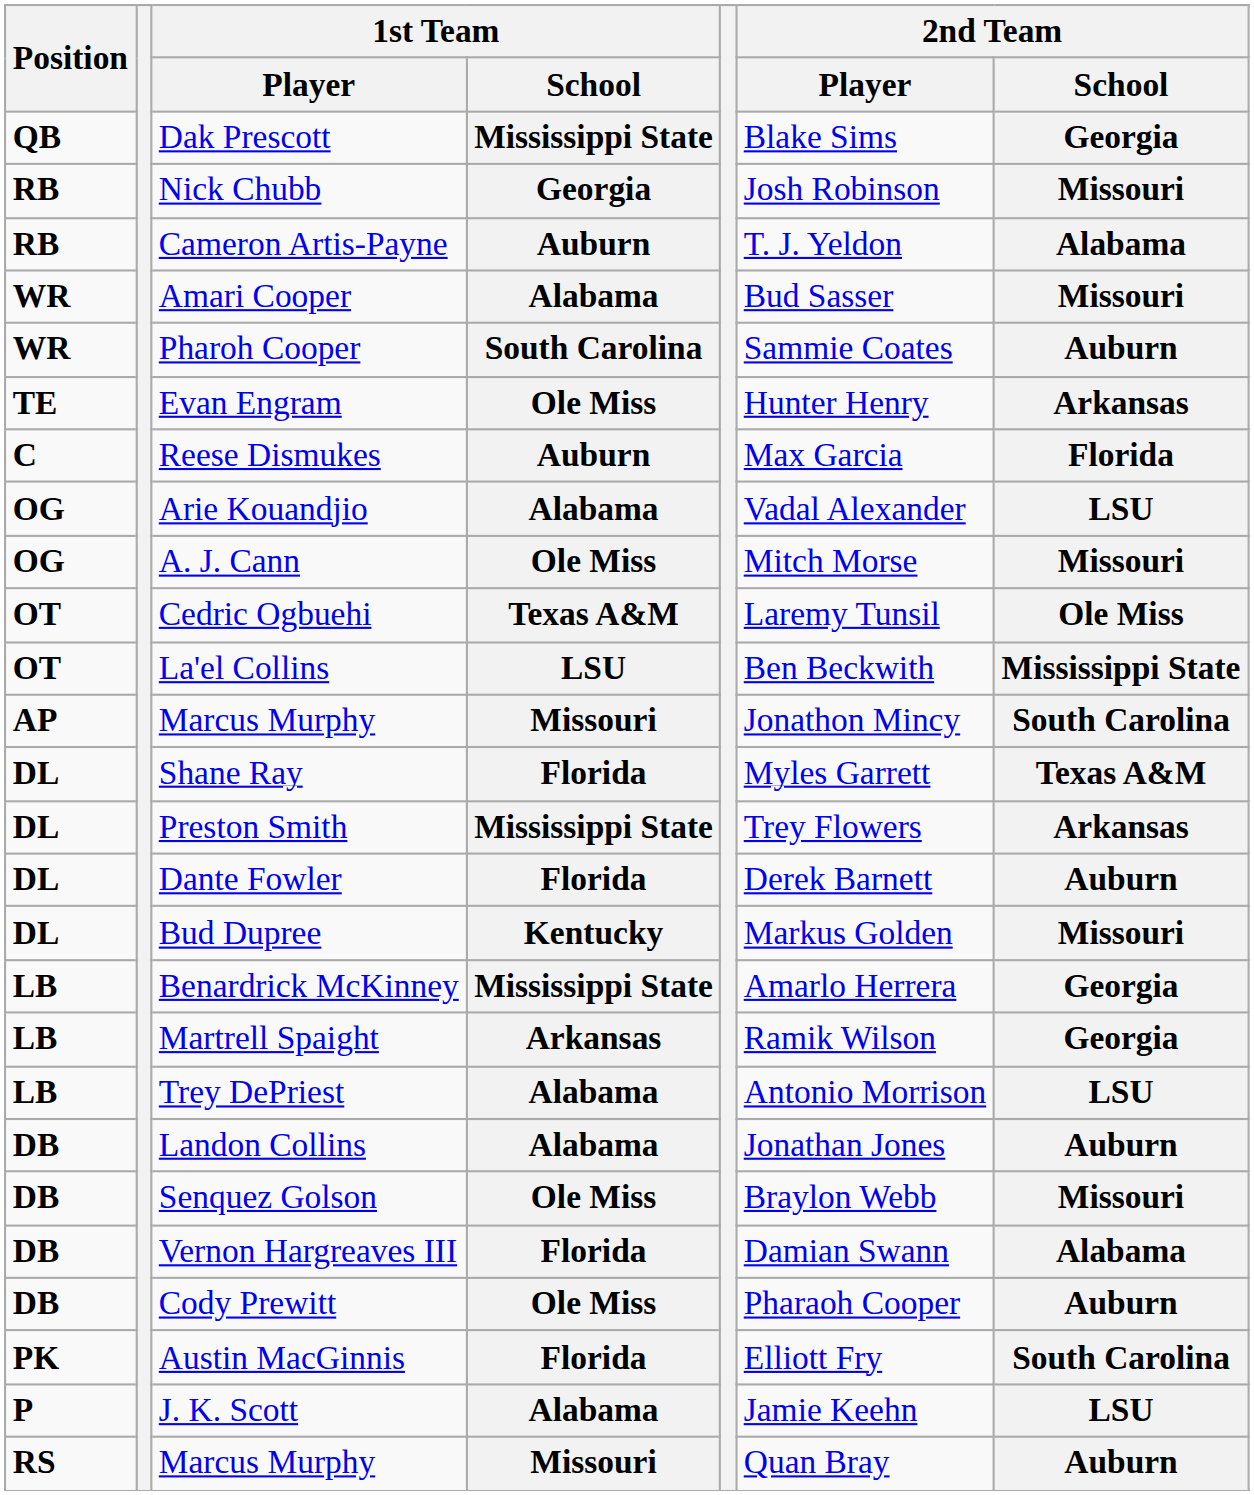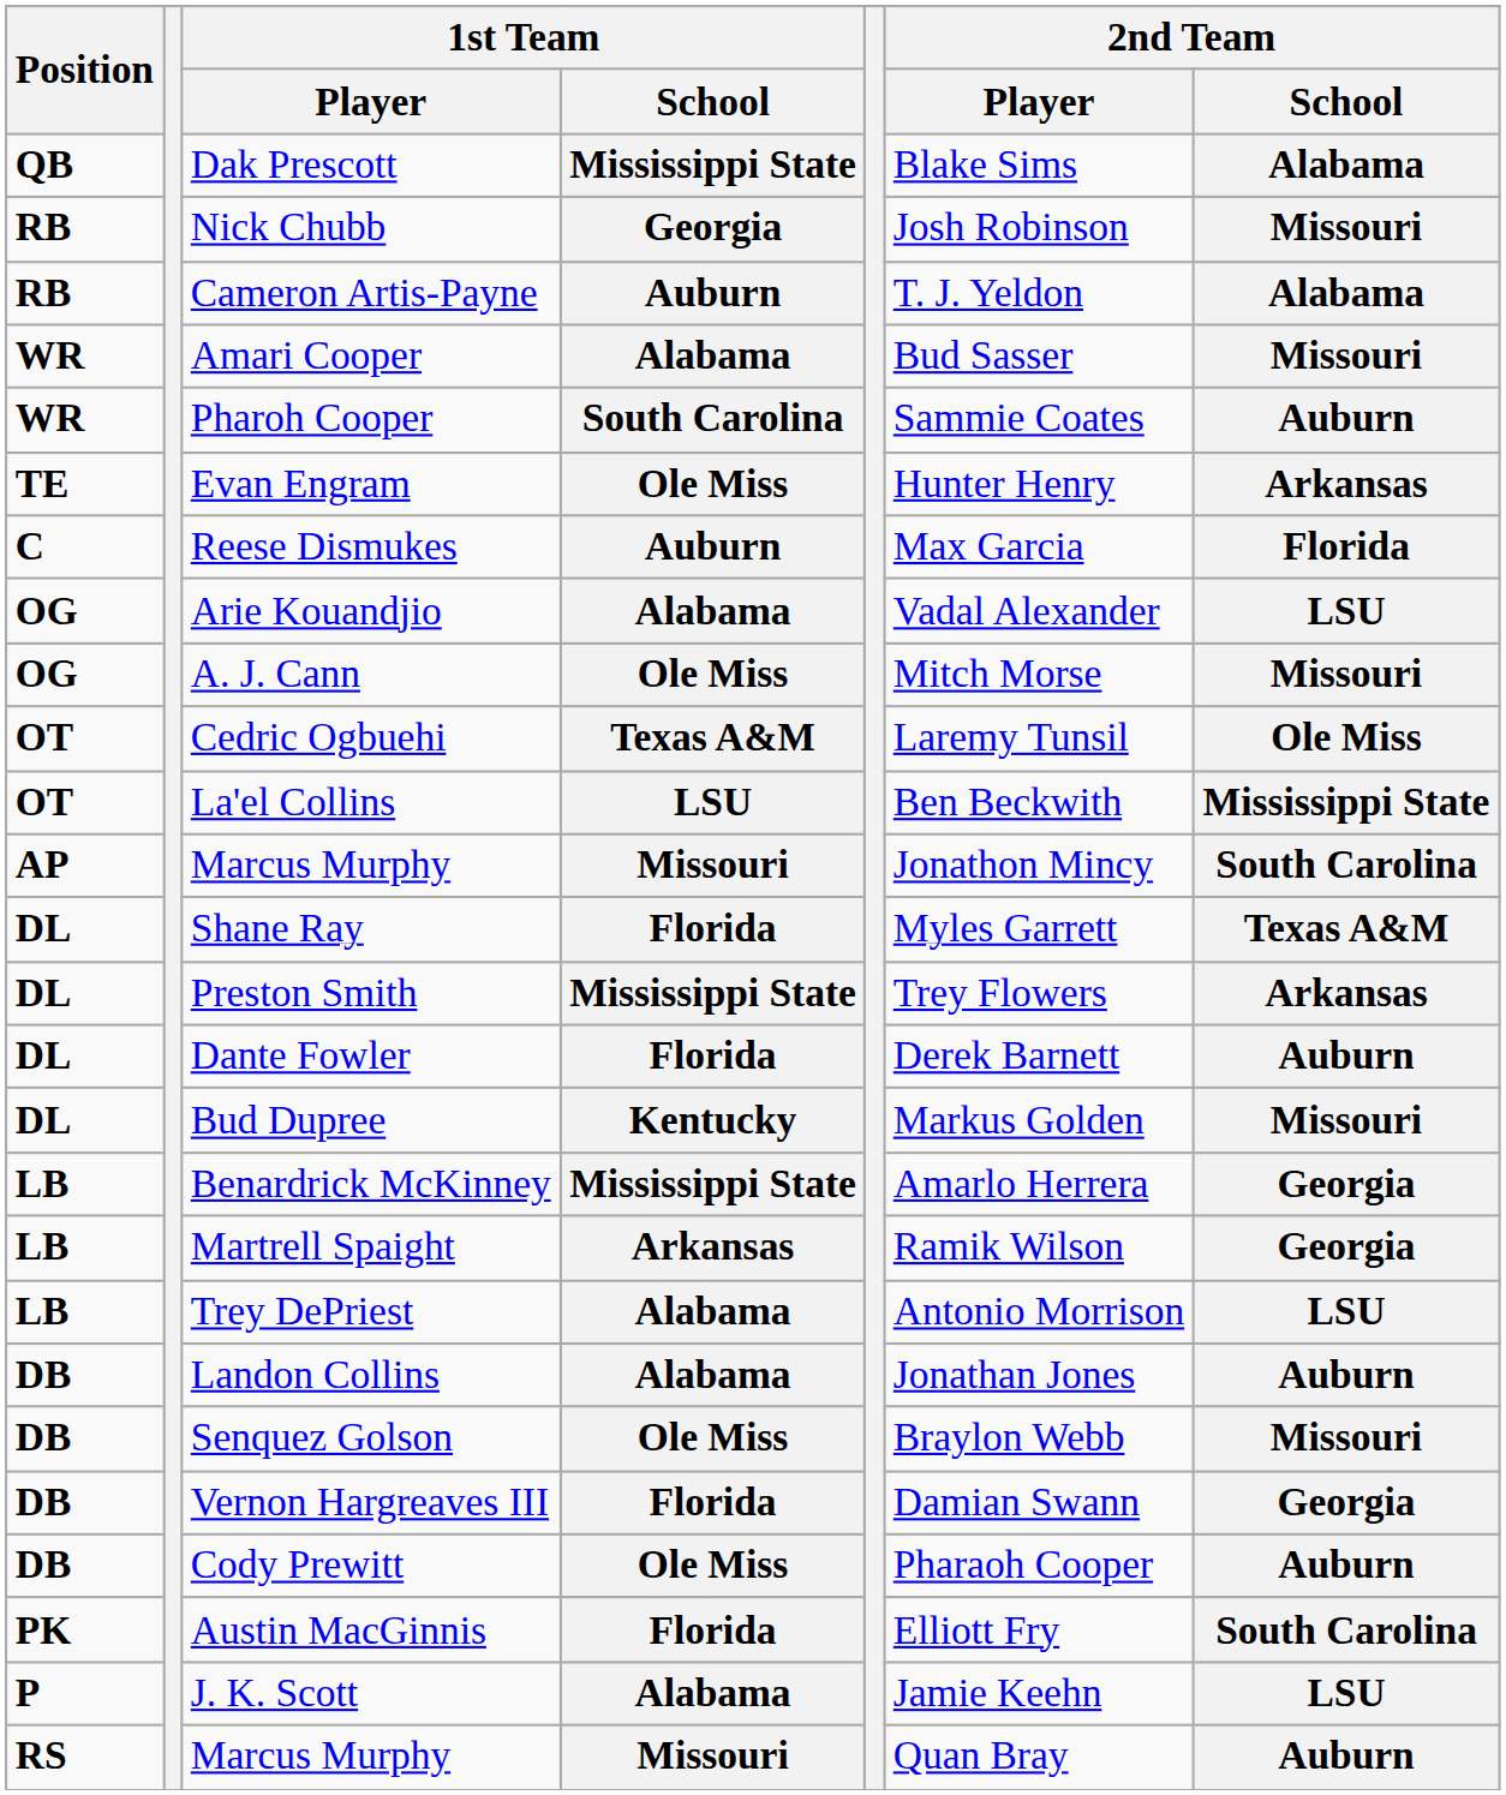Dak Prescott | 2nd Team / School: Georgia -> Alabama
Vernon Hargreaves III | 2nd Team / School: Alabama -> Georgia
